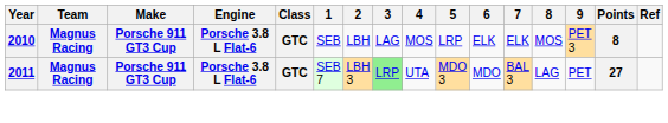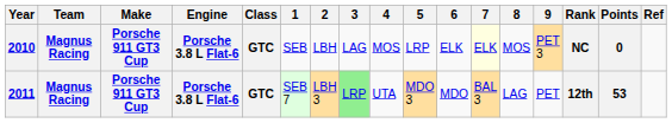+ column: Rank | NC | 12th
2010 | 7: no background -> lightyellow background
2010 | Points: 8 -> 0
2011 | Points: 27 -> 53
